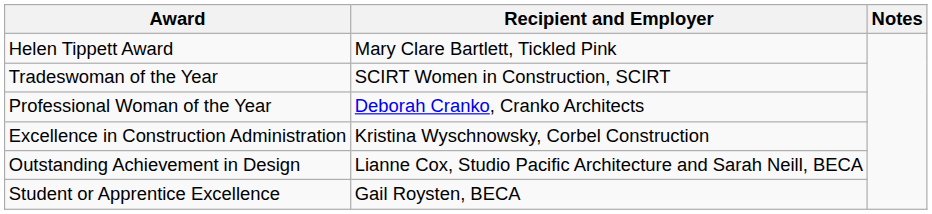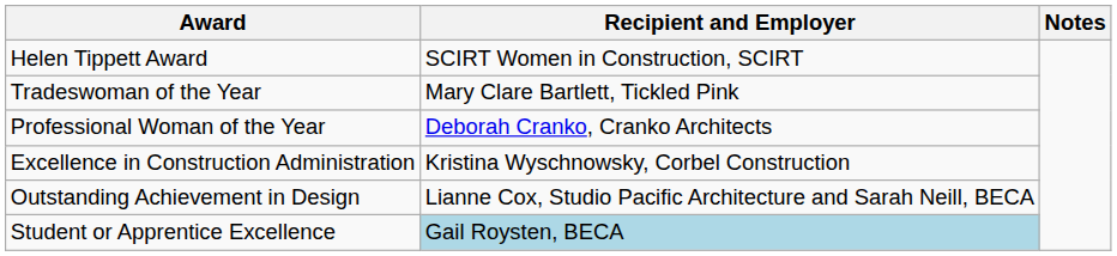Helen Tippett Award | Recipient and Employer: Mary Clare Bartlett, Tickled Pink -> SCIRT Women in Construction, SCIRT
Tradeswoman of the Year | Recipient and Employer: SCIRT Women in Construction, SCIRT -> Mary Clare Bartlett, Tickled Pink
Student or Apprentice Excellence | Recipient and Employer: no background -> lightblue background
